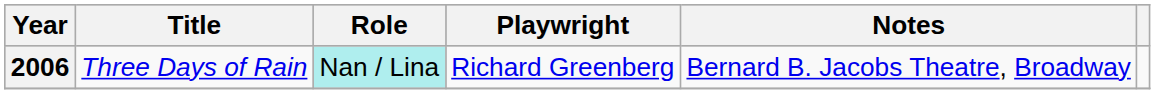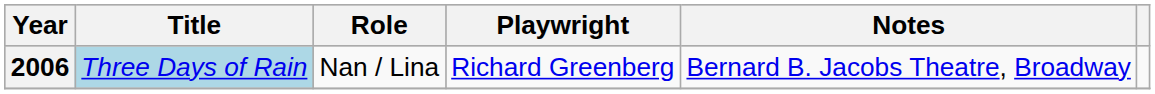2006 | Title: no background -> lightblue background
2006 | Role: paleturquoise background -> no background
